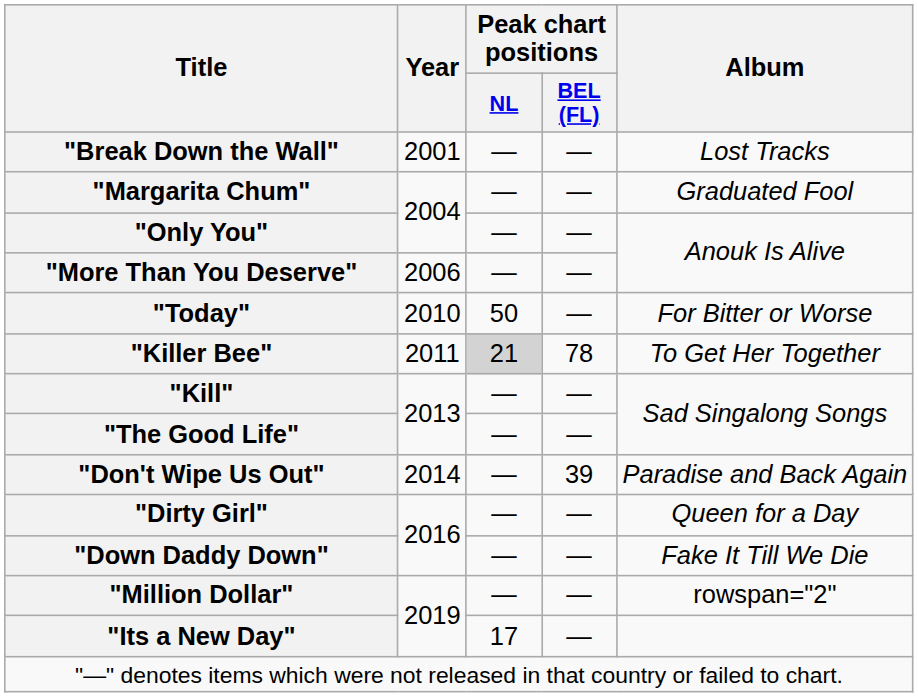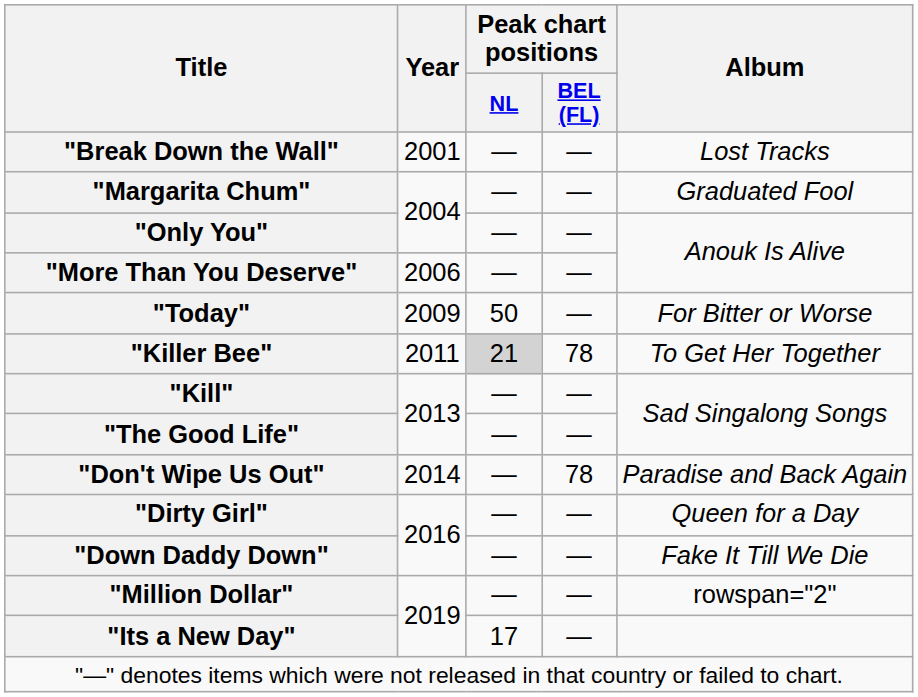"Today" | Year: 2010 -> 2009
"Don't Wipe Us Out" | Peak chart positions / BEL (FL): 39 -> 78
